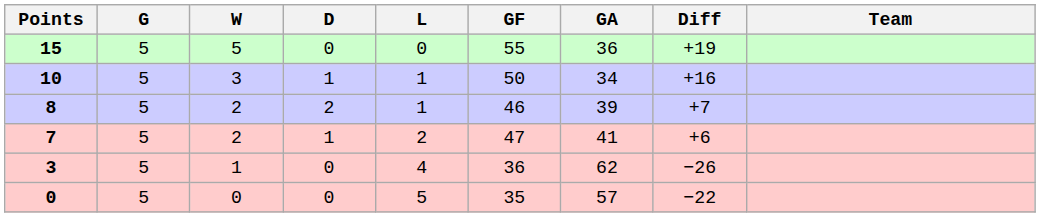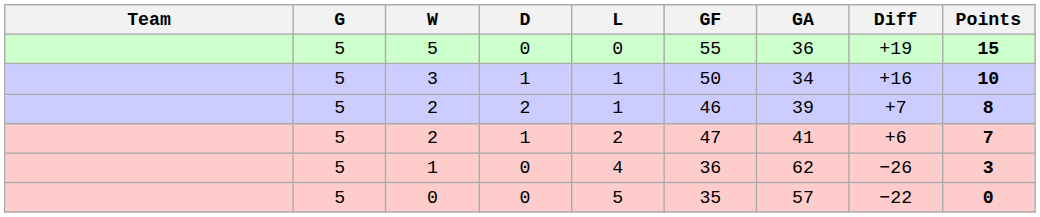columns swapped: Team <-> Points
